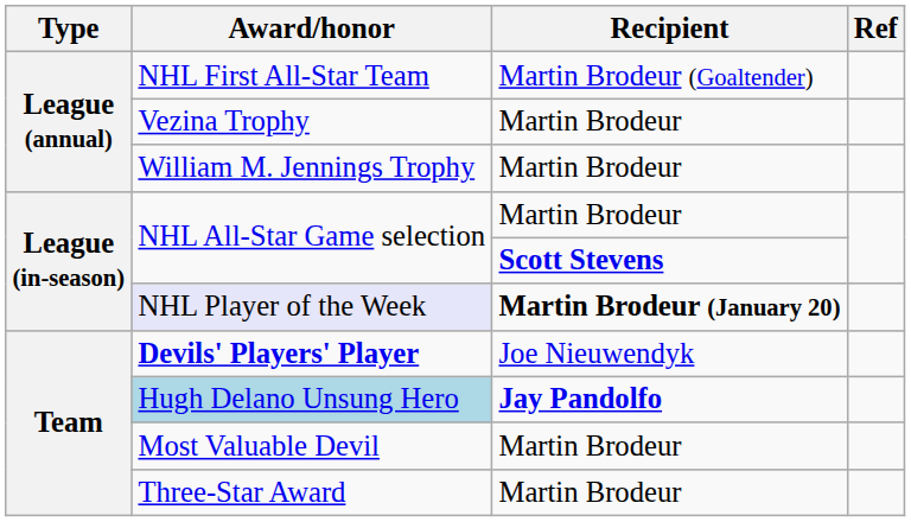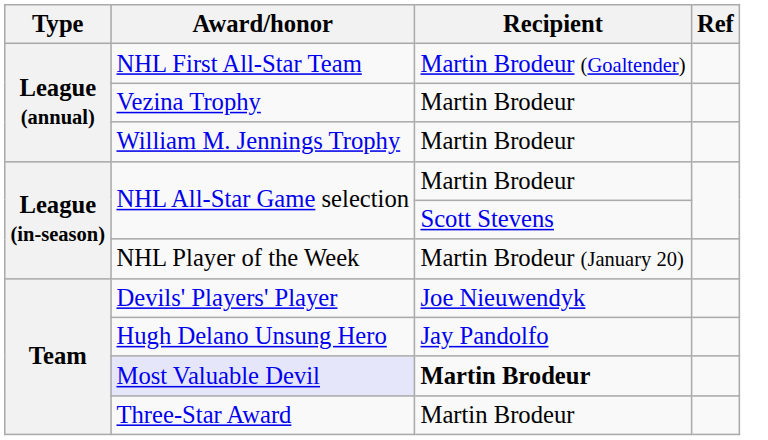NHL All-Star Game selection / Scott Stevens | Recipient: bold -> normal
NHL Player of the Week | Award/honor: lavender background -> no background
NHL Player of the Week | Recipient: bold -> normal
Devils' Players' Player | Award/honor: bold -> normal
Hugh Delano Unsung Hero | Award/honor: lightblue background -> no background
Hugh Delano Unsung Hero | Recipient: bold -> normal
Most Valuable Devil | Award/honor: no background -> lavender background
Most Valuable Devil | Recipient: normal -> bold
